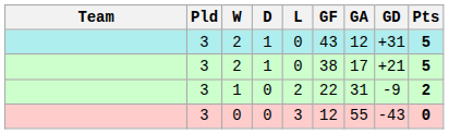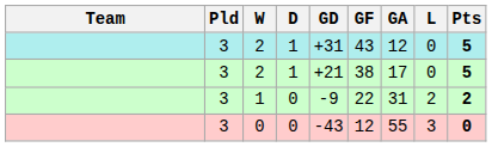columns swapped: L <-> GD
